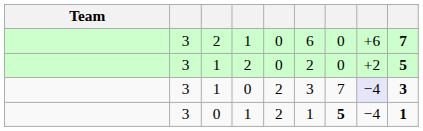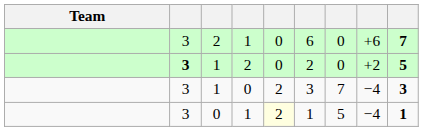row 3 | column 2: normal -> bold
row 4 | column 8: lavender background -> no background
row 5 | column 5: no background -> lightyellow background
row 5 | column 7: bold -> normal
